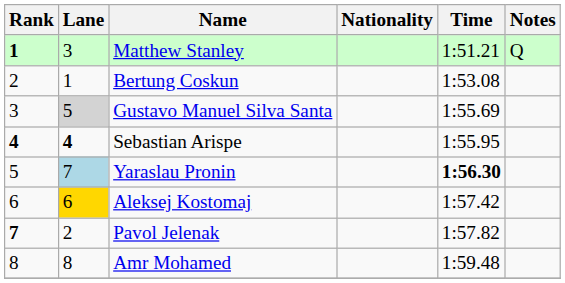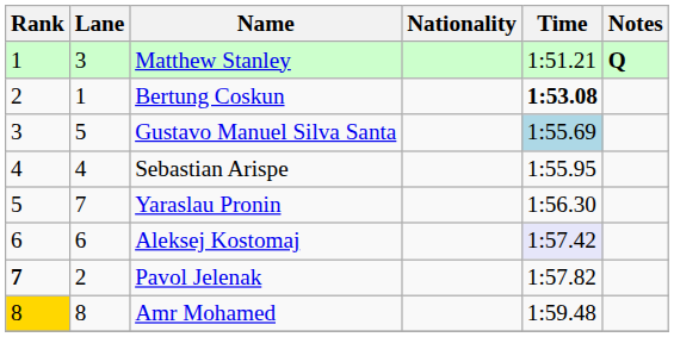Matthew Stanley | Rank: bold -> normal
Matthew Stanley | Notes: normal -> bold
Bertung Coskun | Time: normal -> bold
Gustavo Manuel Silva Santa | Lane: lightgrey background -> no background
Gustavo Manuel Silva Santa | Time: no background -> lightblue background
Sebastian Arispe | Rank: bold -> normal
Sebastian Arispe | Lane: bold -> normal
Yaraslau Pronin | Lane: lightblue background -> no background
Yaraslau Pronin | Time: bold -> normal
Aleksej Kostomaj | Lane: gold background -> no background
Aleksej Kostomaj | Time: no background -> lavender background
Amr Mohamed | Rank: no background -> gold background
